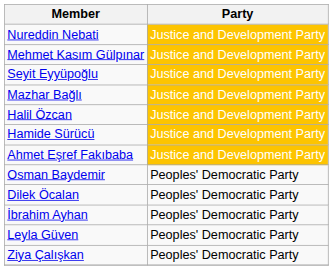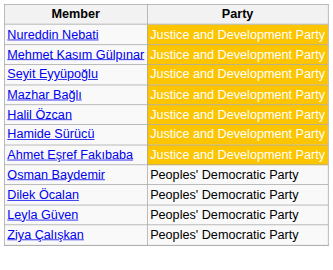- row: İbrahim Ayhan | Peoples' Democratic Party
